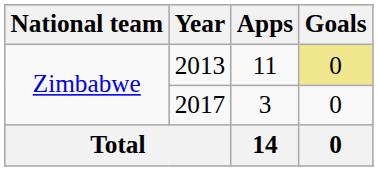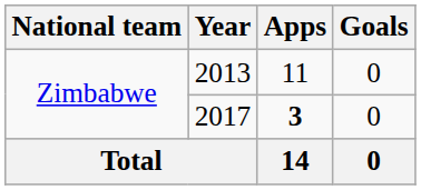2013 | Goals: khaki background -> no background
2017 | Apps: normal -> bold
